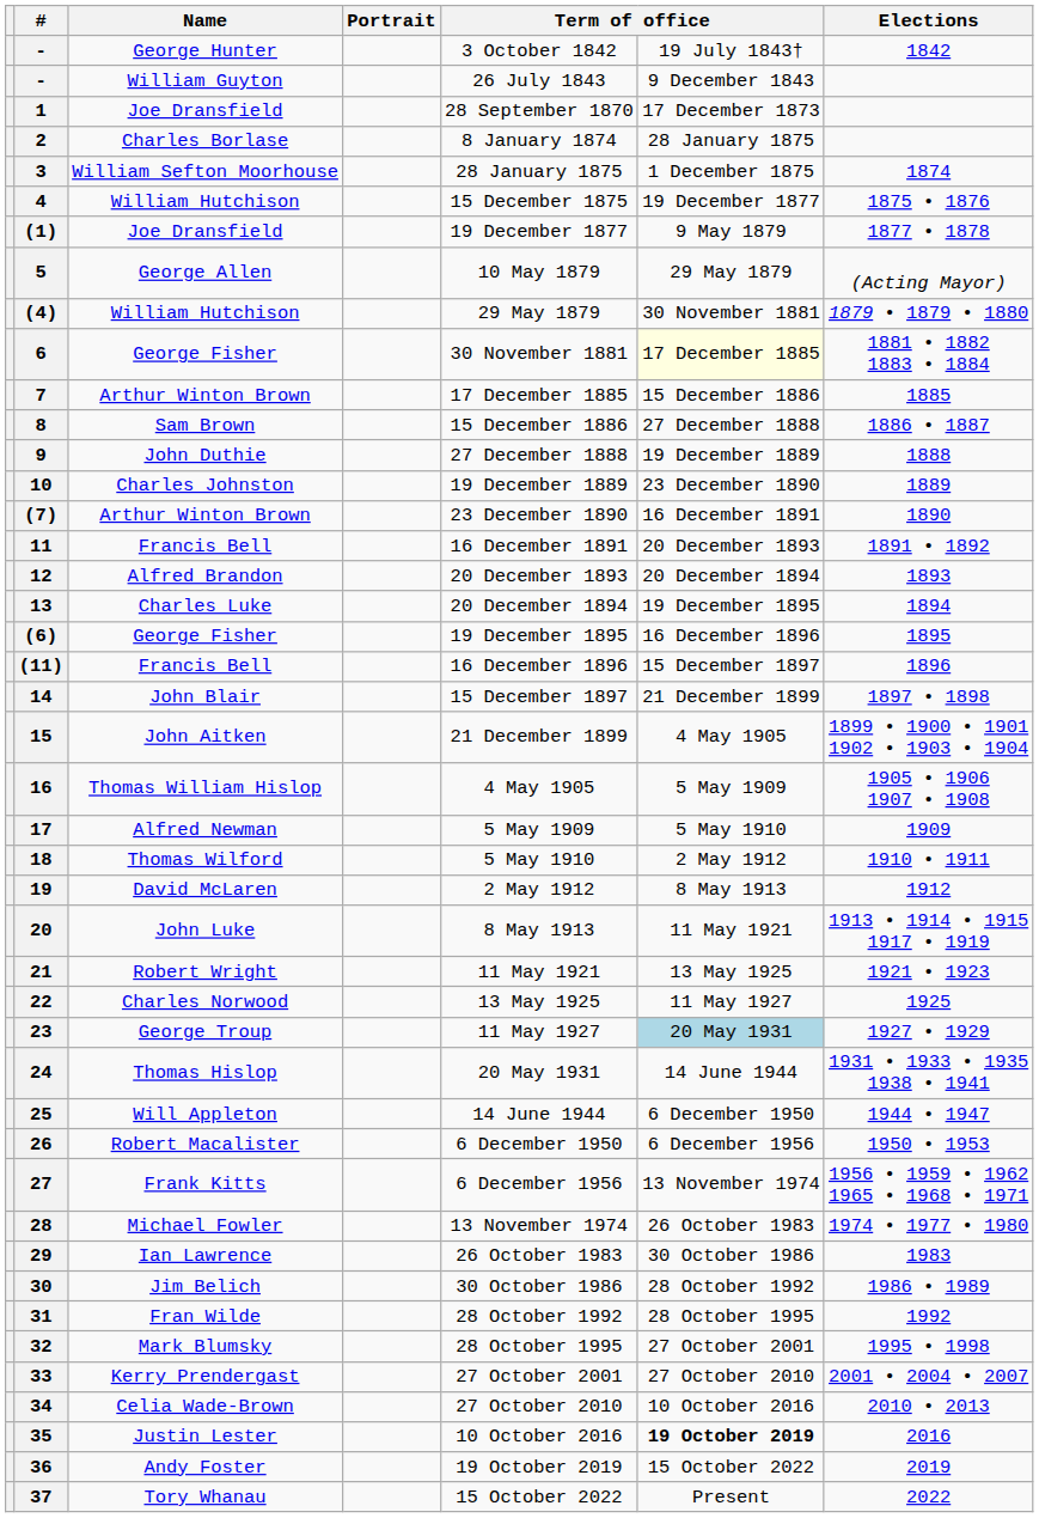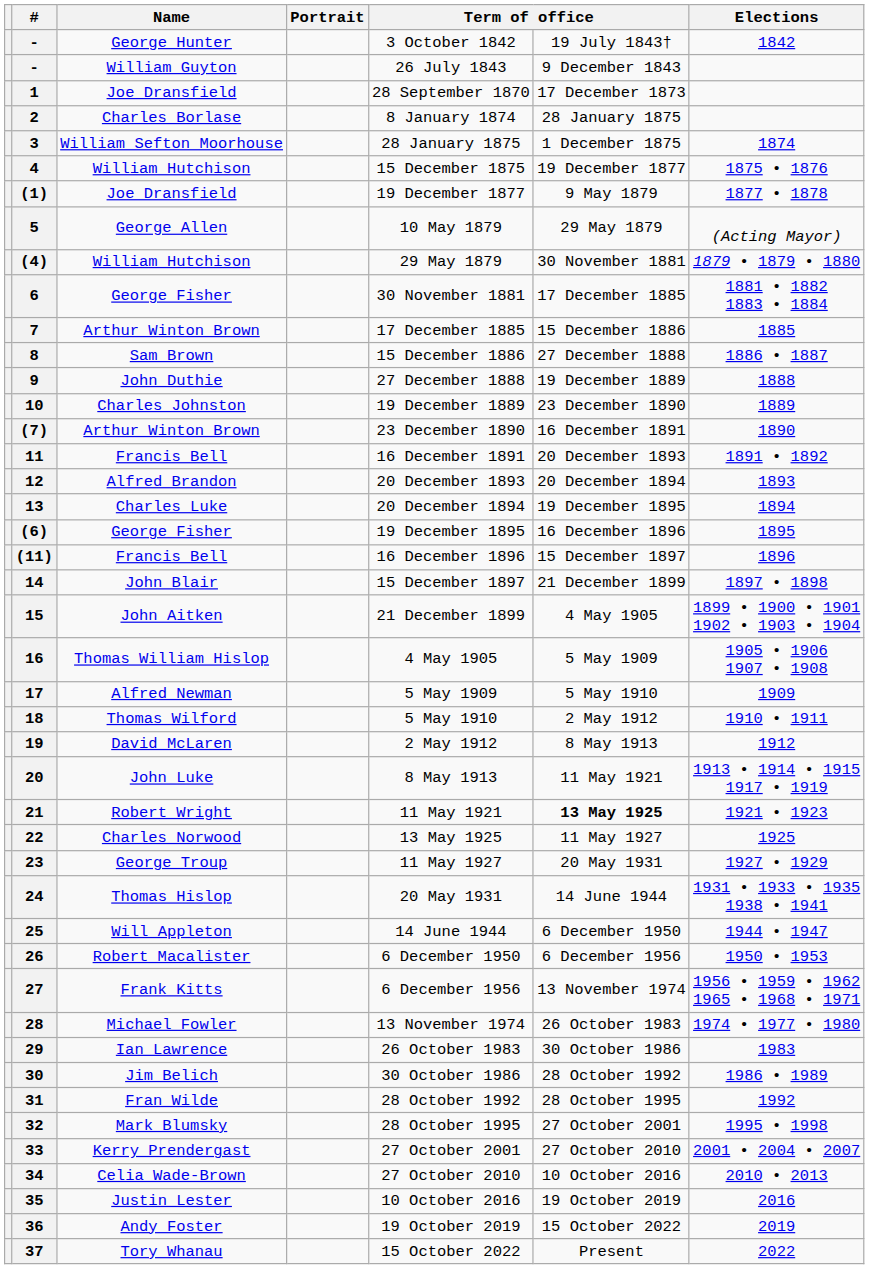6 | column 6: lightyellow background -> no background
21 | column 6: normal -> bold
23 | column 6: lightblue background -> no background
35 | column 6: bold -> normal
